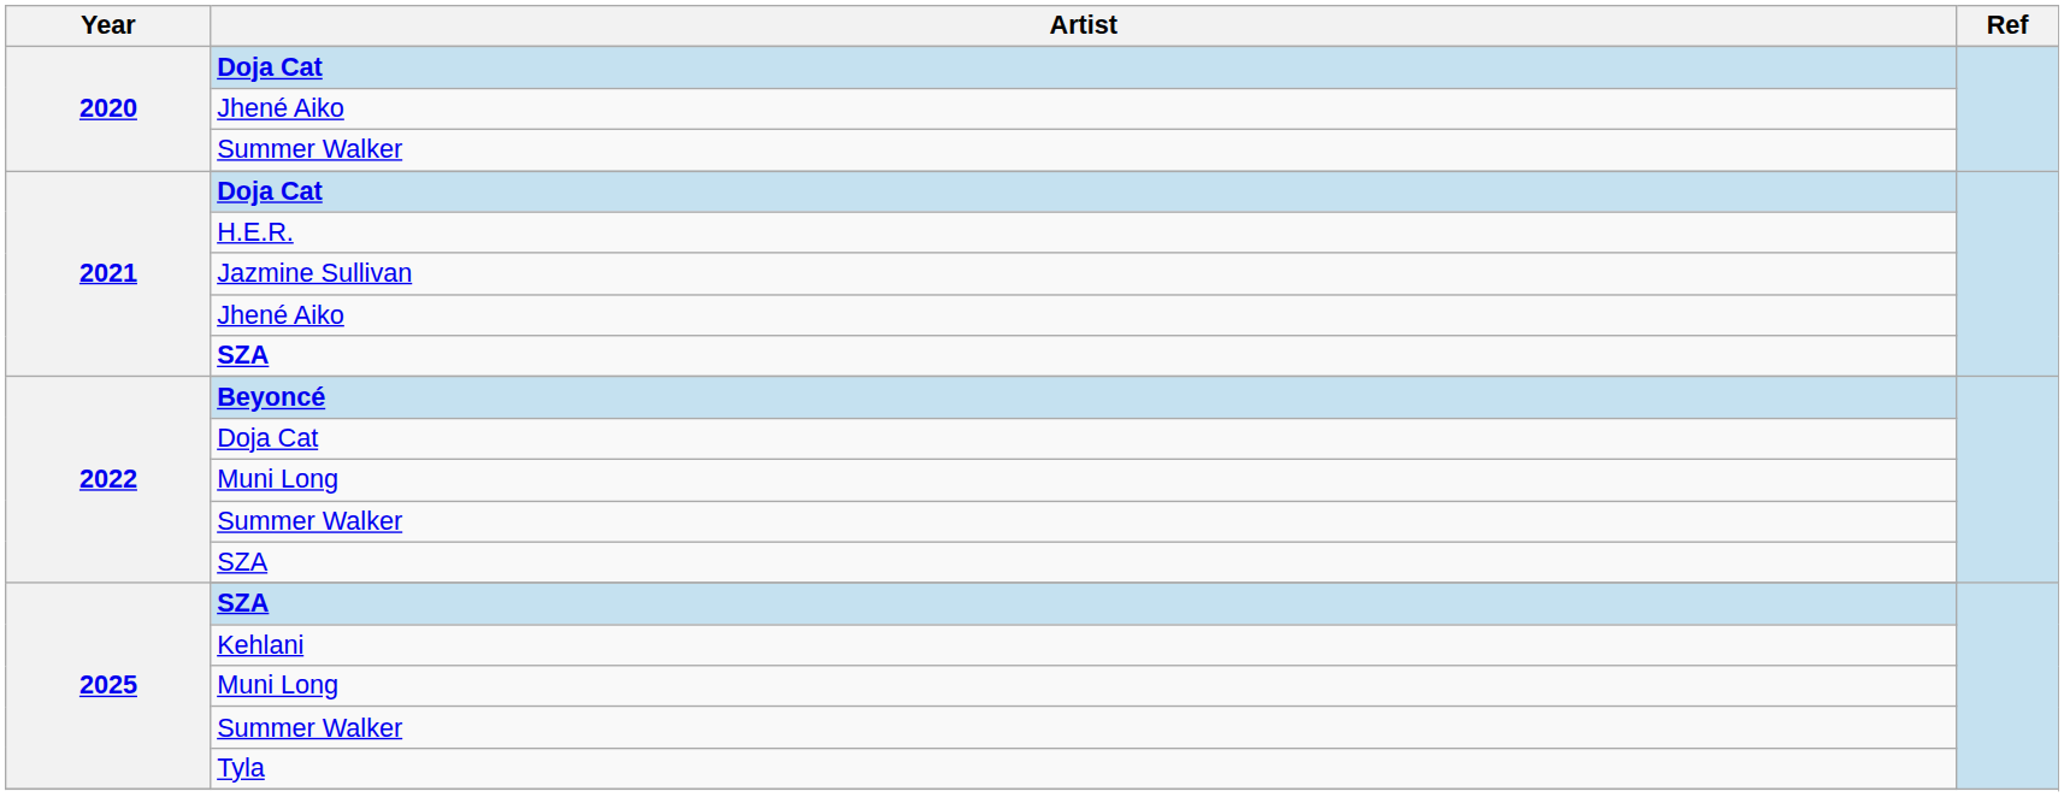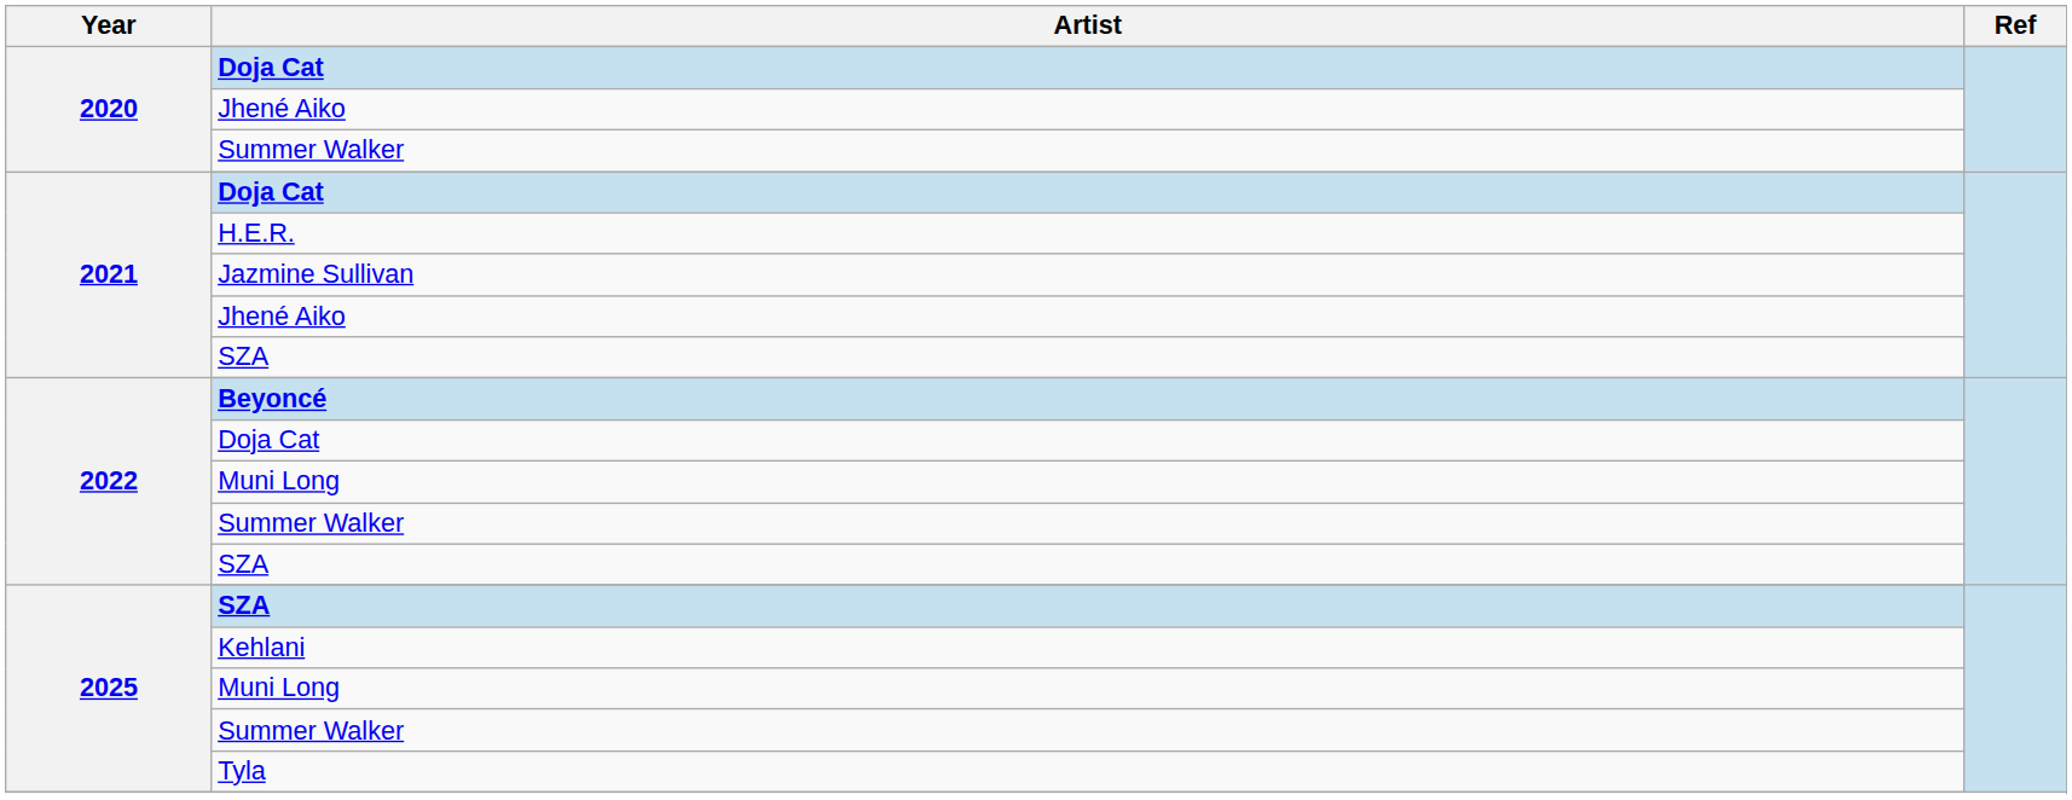2021 / SZA | Artist: bold -> normal
